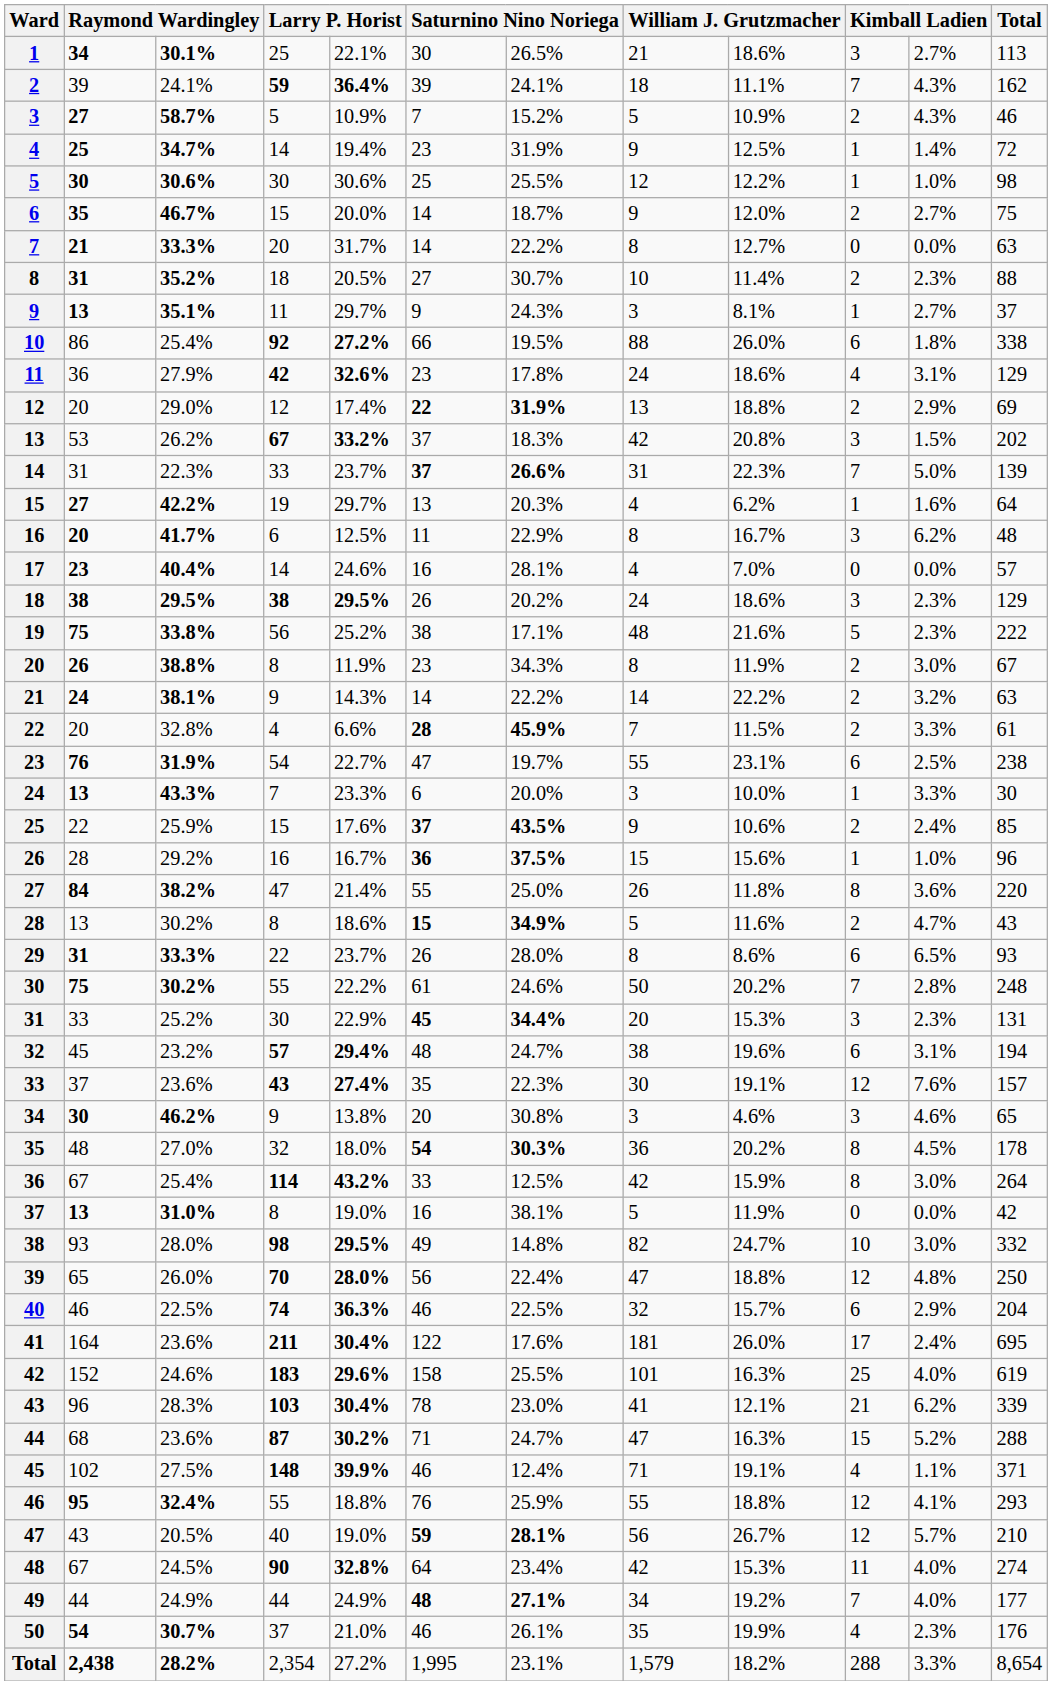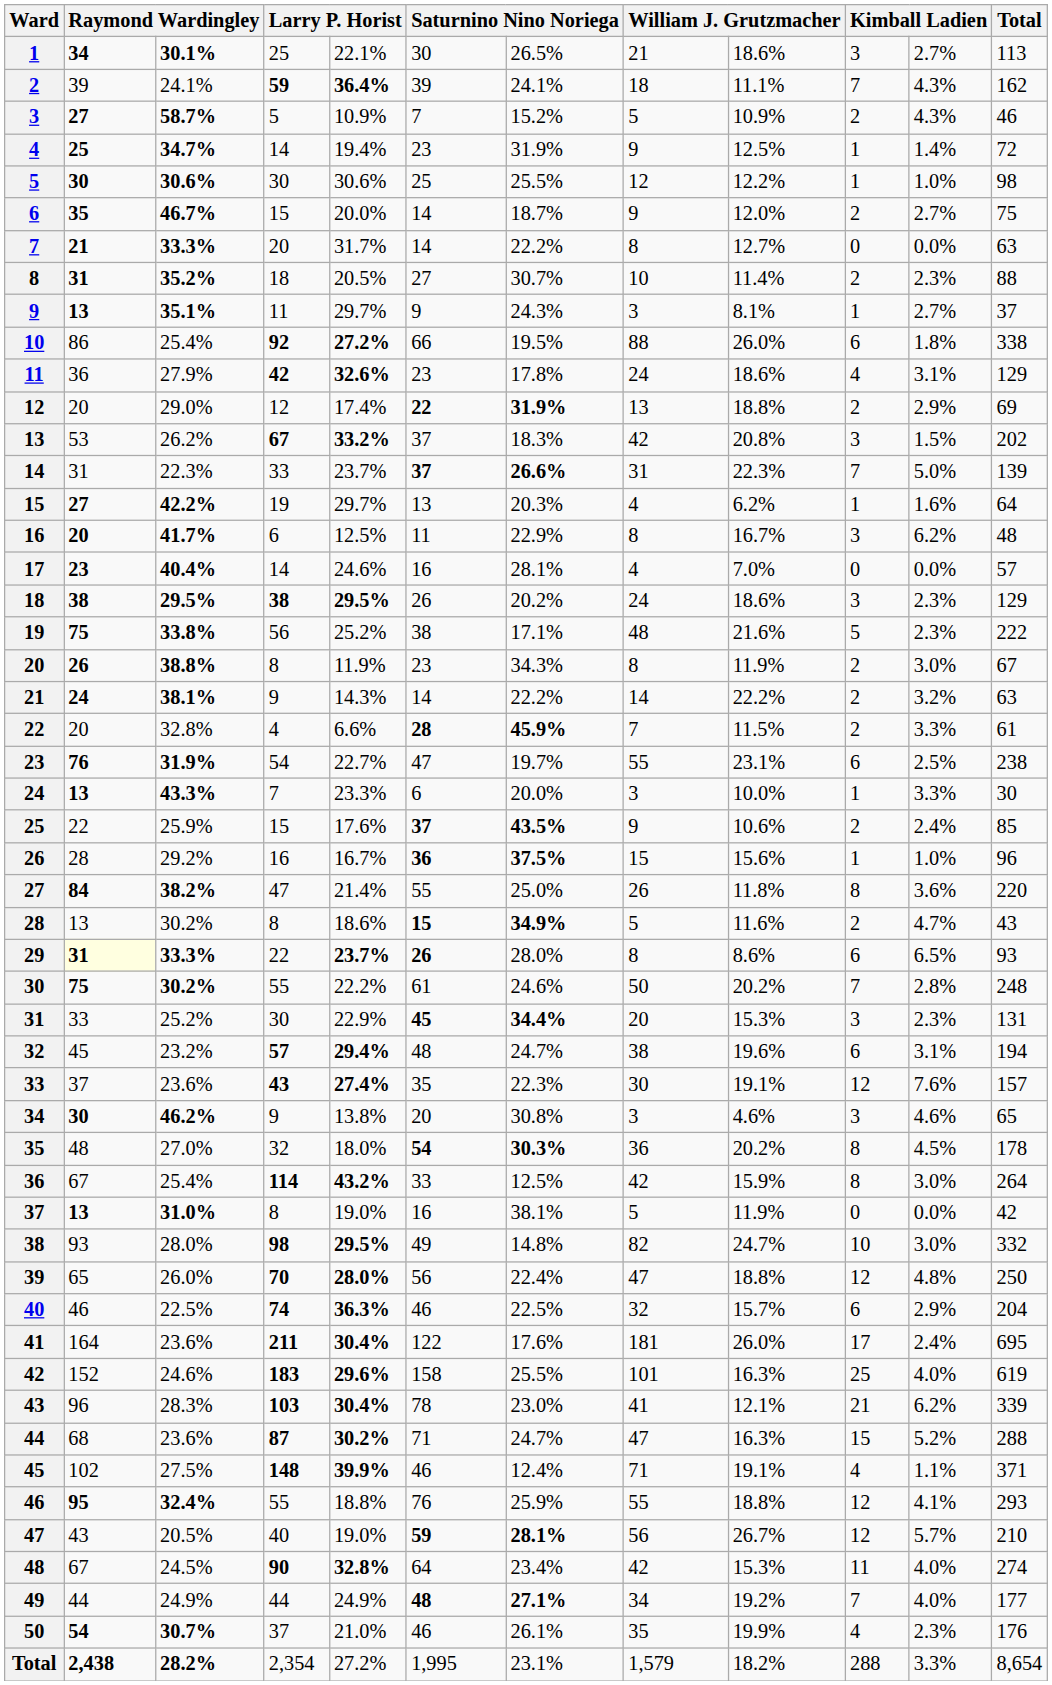29 | column 2: no background -> lightyellow background
29 | column 5: normal -> bold
29 | column 6: normal -> bold
